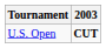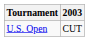U.S. Open | 2003: bold -> normal
